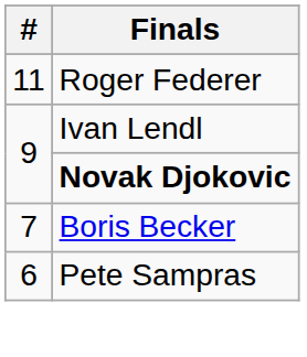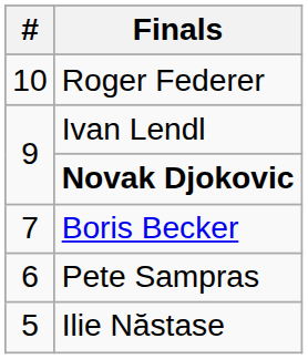Roger Federer | #: 11 -> 10
+ row: 5 | Ilie Năstase
